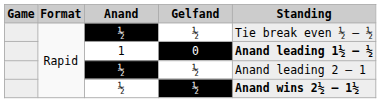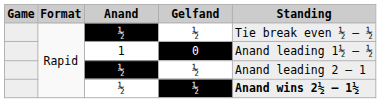1 | Standing: bold -> normal
